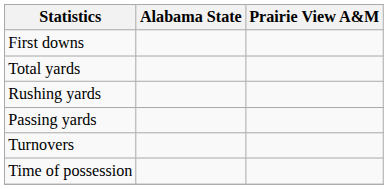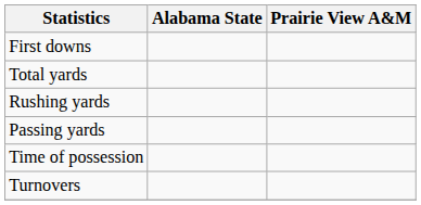rows swapped: Turnovers <-> Time of possession
